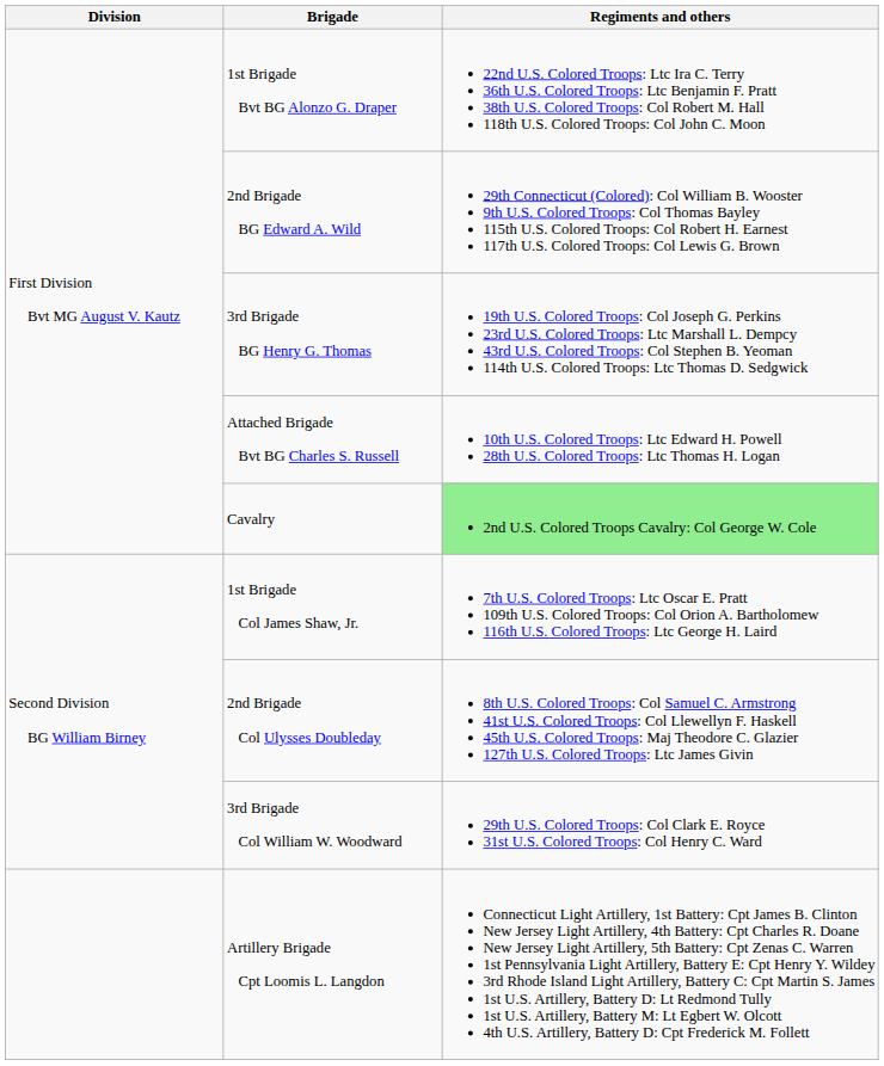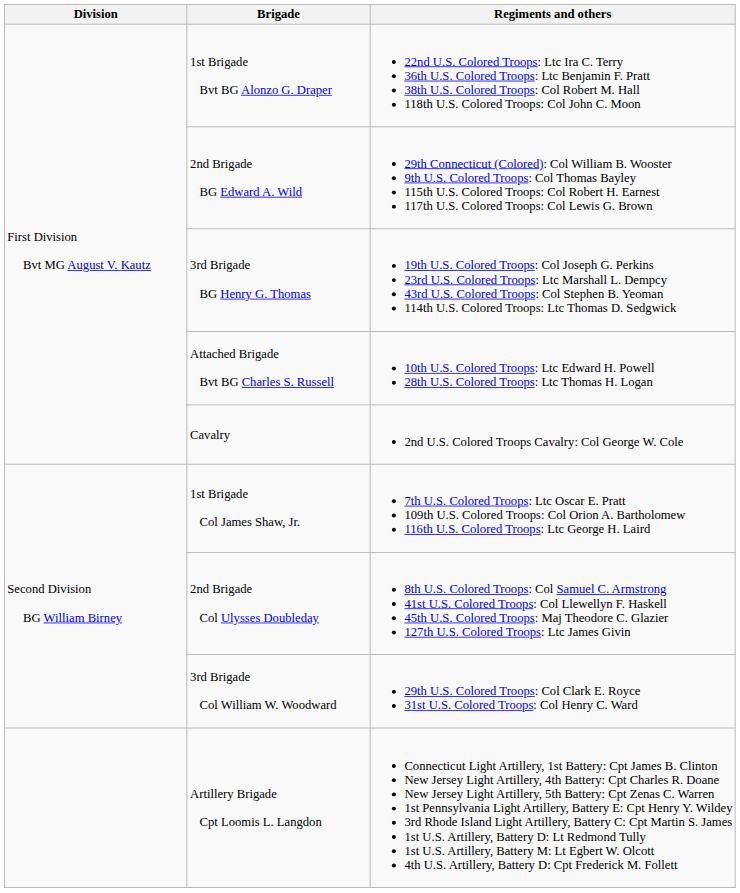Cavalry | Regiments and others: lightgreen background -> no background
